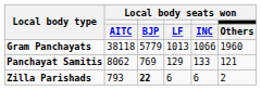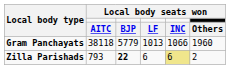- row: Panchayat Samitis | 8062 | 769 | 129 | 133 | 121
Zilla Parishads | column 5: no background -> khaki background
